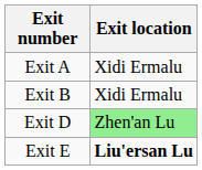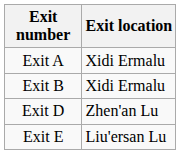Exit D | Exit location: lightgreen background -> no background
Exit E | Exit location: bold -> normal
